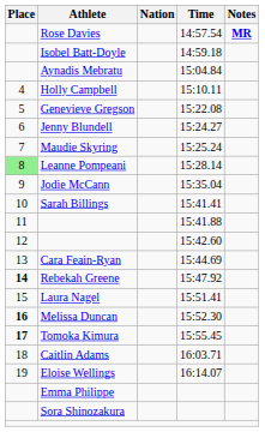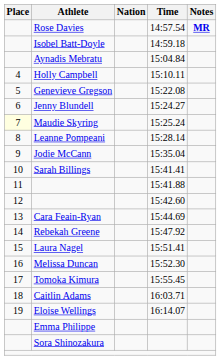Maudie Skyring | Place: no background -> lightyellow background
Leanne Pompeani | Place: lightgreen background -> no background
Rebekah Greene | Place: bold -> normal
Melissa Duncan | Place: bold -> normal
Tomoka Kimura | Place: bold -> normal
